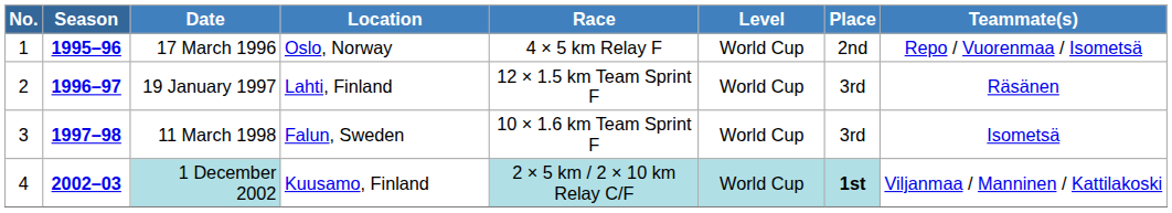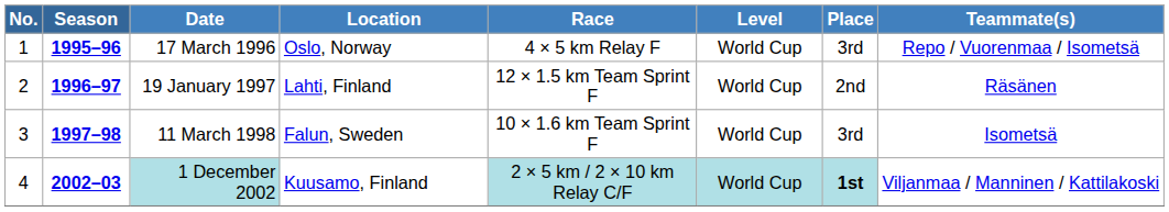17 March 1996 | Place: 2nd -> 3rd
19 January 1997 | Place: 3rd -> 2nd
